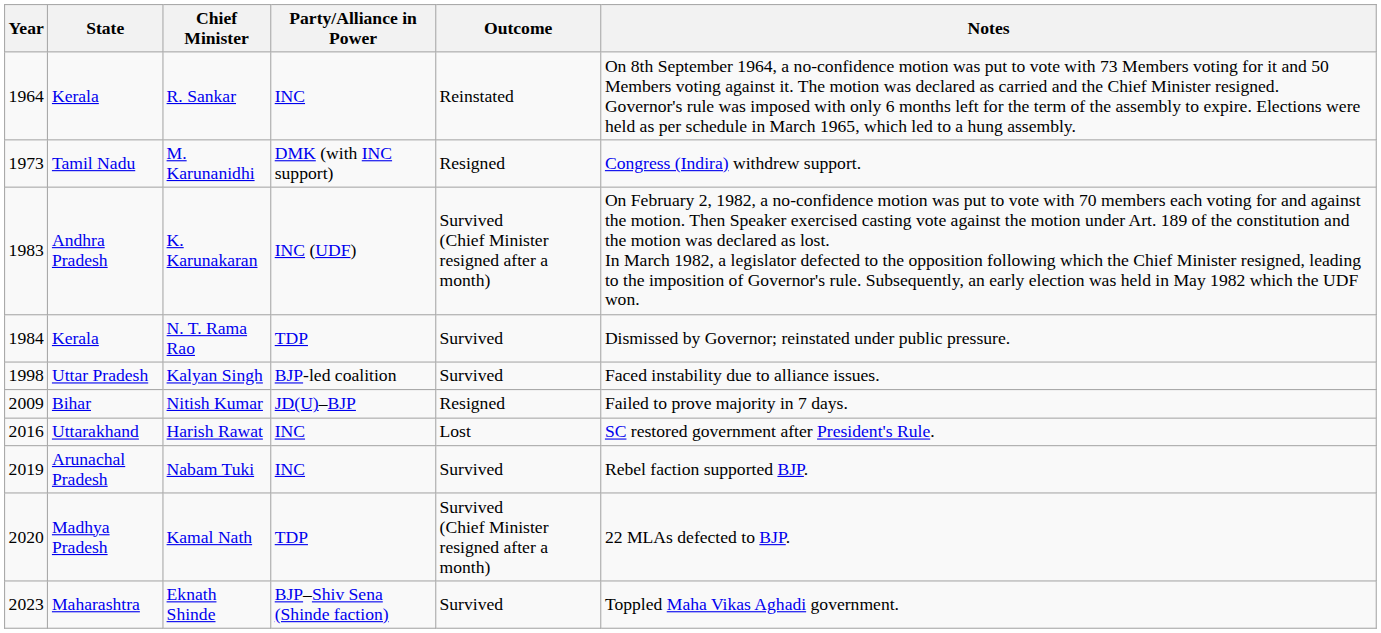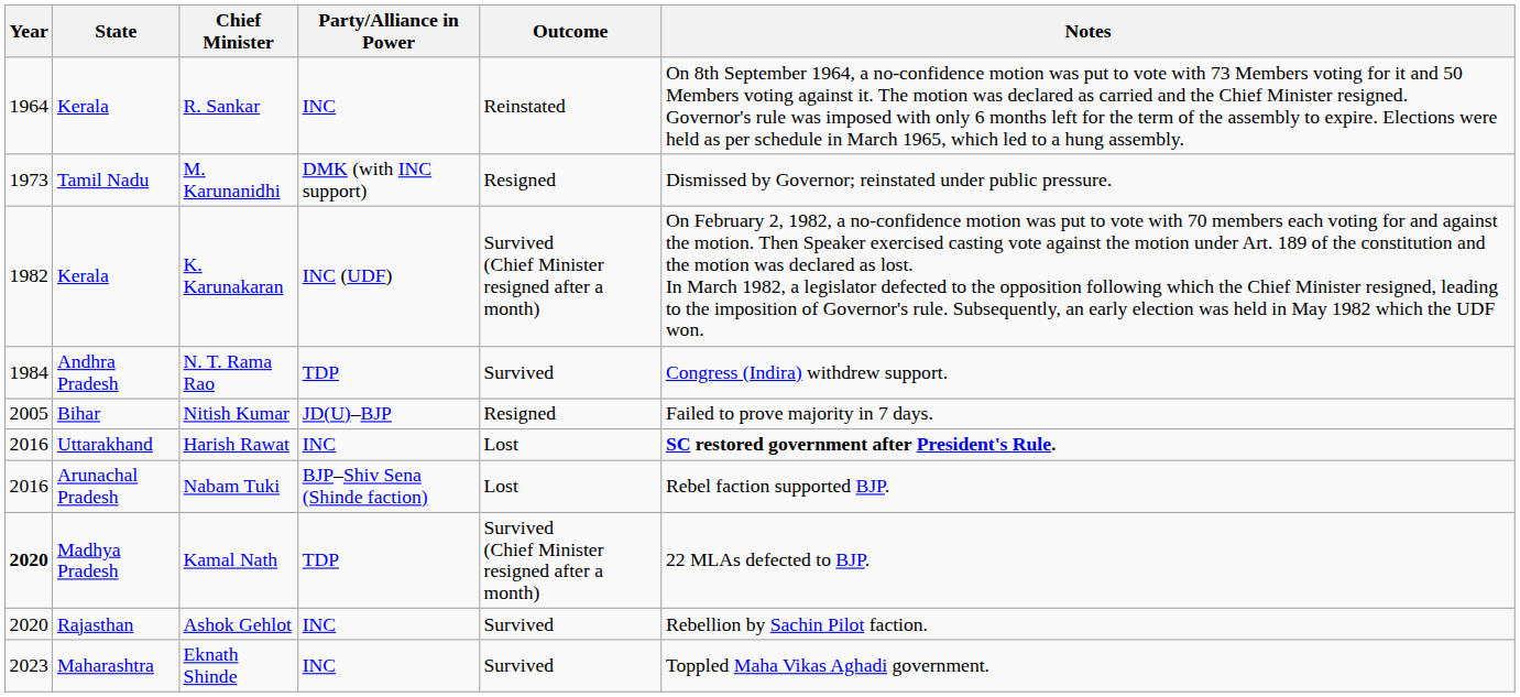M. Karunanidhi | Notes: Congress (Indira) withdrew support. -> Dismissed by Governor; reinstated under public pressure.
K. Karunakaran | Year: 1983 -> 1982
K. Karunakaran | State: Andhra Pradesh -> Kerala
N. T. Rama Rao | State: Kerala -> Andhra Pradesh
N. T. Rama Rao | Notes: Dismissed by Governor; reinstated under public pressure. -> Congress (Indira) withdrew support.
- row: 1998 | Uttar Pradesh | Kalyan Singh | BJP-led coalition | Survived | Faced instability due to alliance issues.
Nitish Kumar | Year: 2009 -> 2005
Harish Rawat | Notes: normal -> bold
Nabam Tuki | Year: 2019 -> 2016
Nabam Tuki | Party/Alliance in Power: INC -> BJP–Shiv Sena (Shinde faction)
Nabam Tuki | Outcome: Survived -> Lost
Kamal Nath | Year: normal -> bold
+ row: 2020 | Rajasthan | Ashok Gehlot | INC | Survived | Rebellion by Sachin Pilot faction.
Eknath Shinde | Party/Alliance in Power: BJP–Shiv Sena (Shinde faction) -> INC
